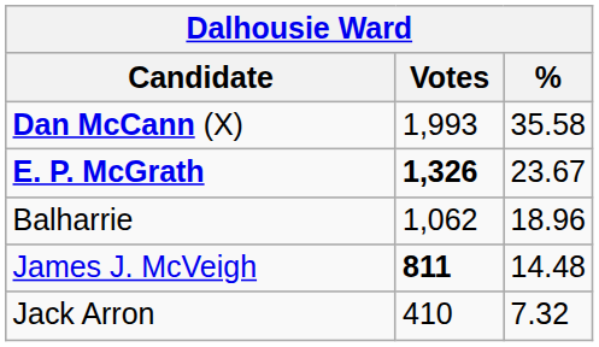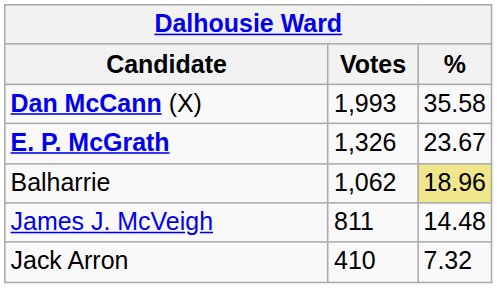E. P. McGrath | Votes: bold -> normal
Balharrie | %: no background -> khaki background
James J. McVeigh | Votes: bold -> normal
